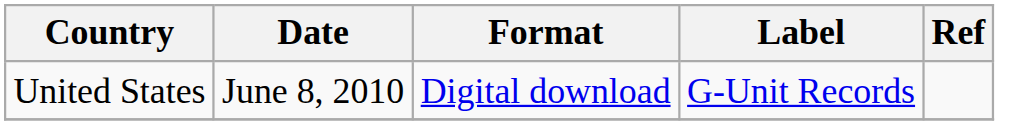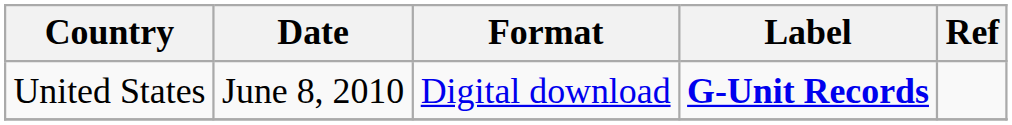United States | Label: normal -> bold
